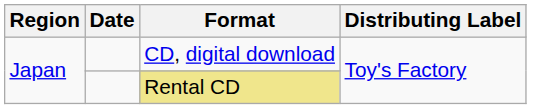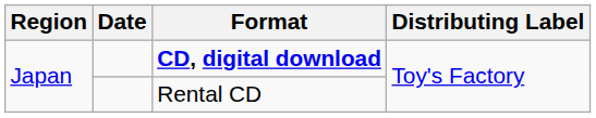CD, digital download | Format: normal -> bold
Rental CD | Format: khaki background -> no background
